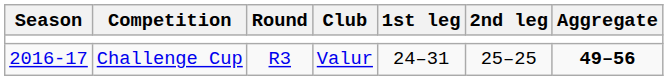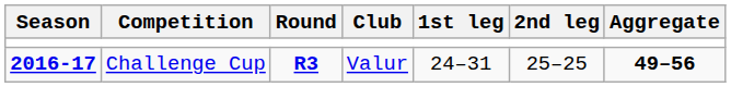Challenge Cup | Season: normal -> bold
Challenge Cup | Round: normal -> bold
